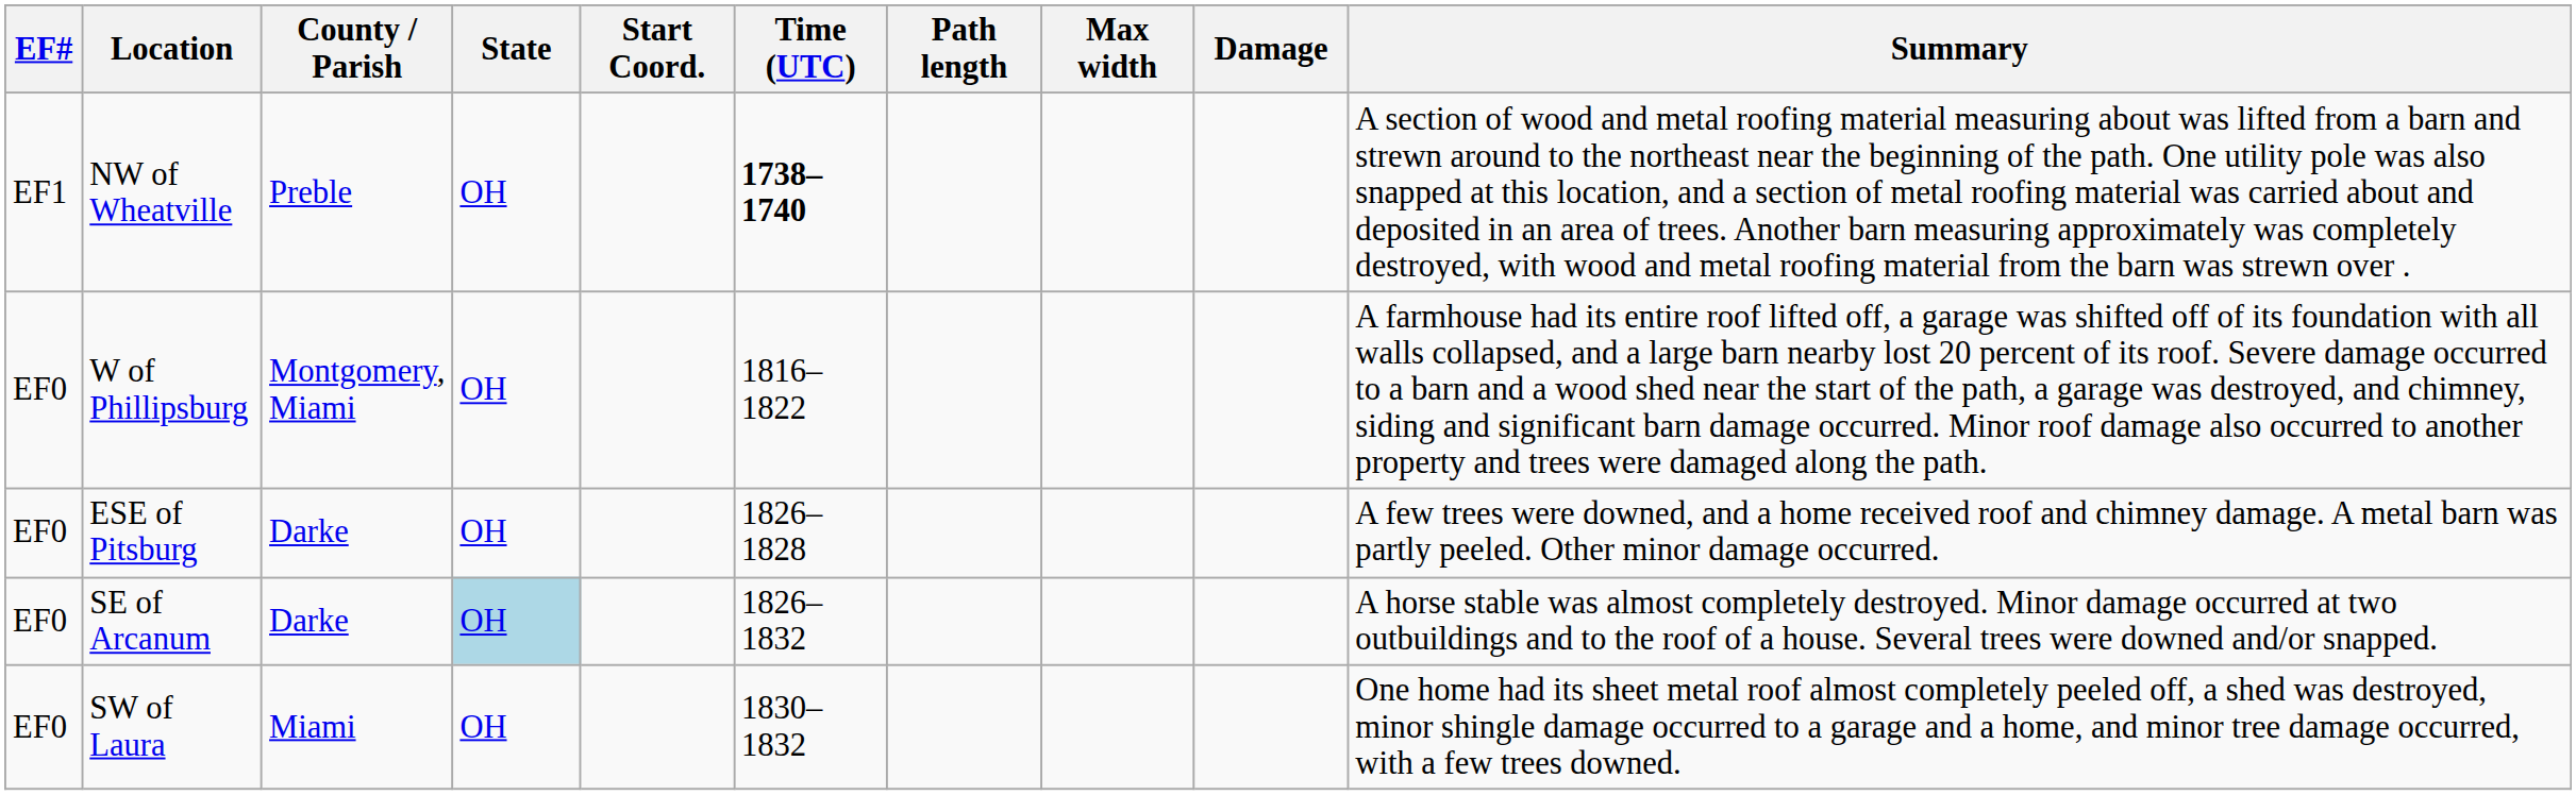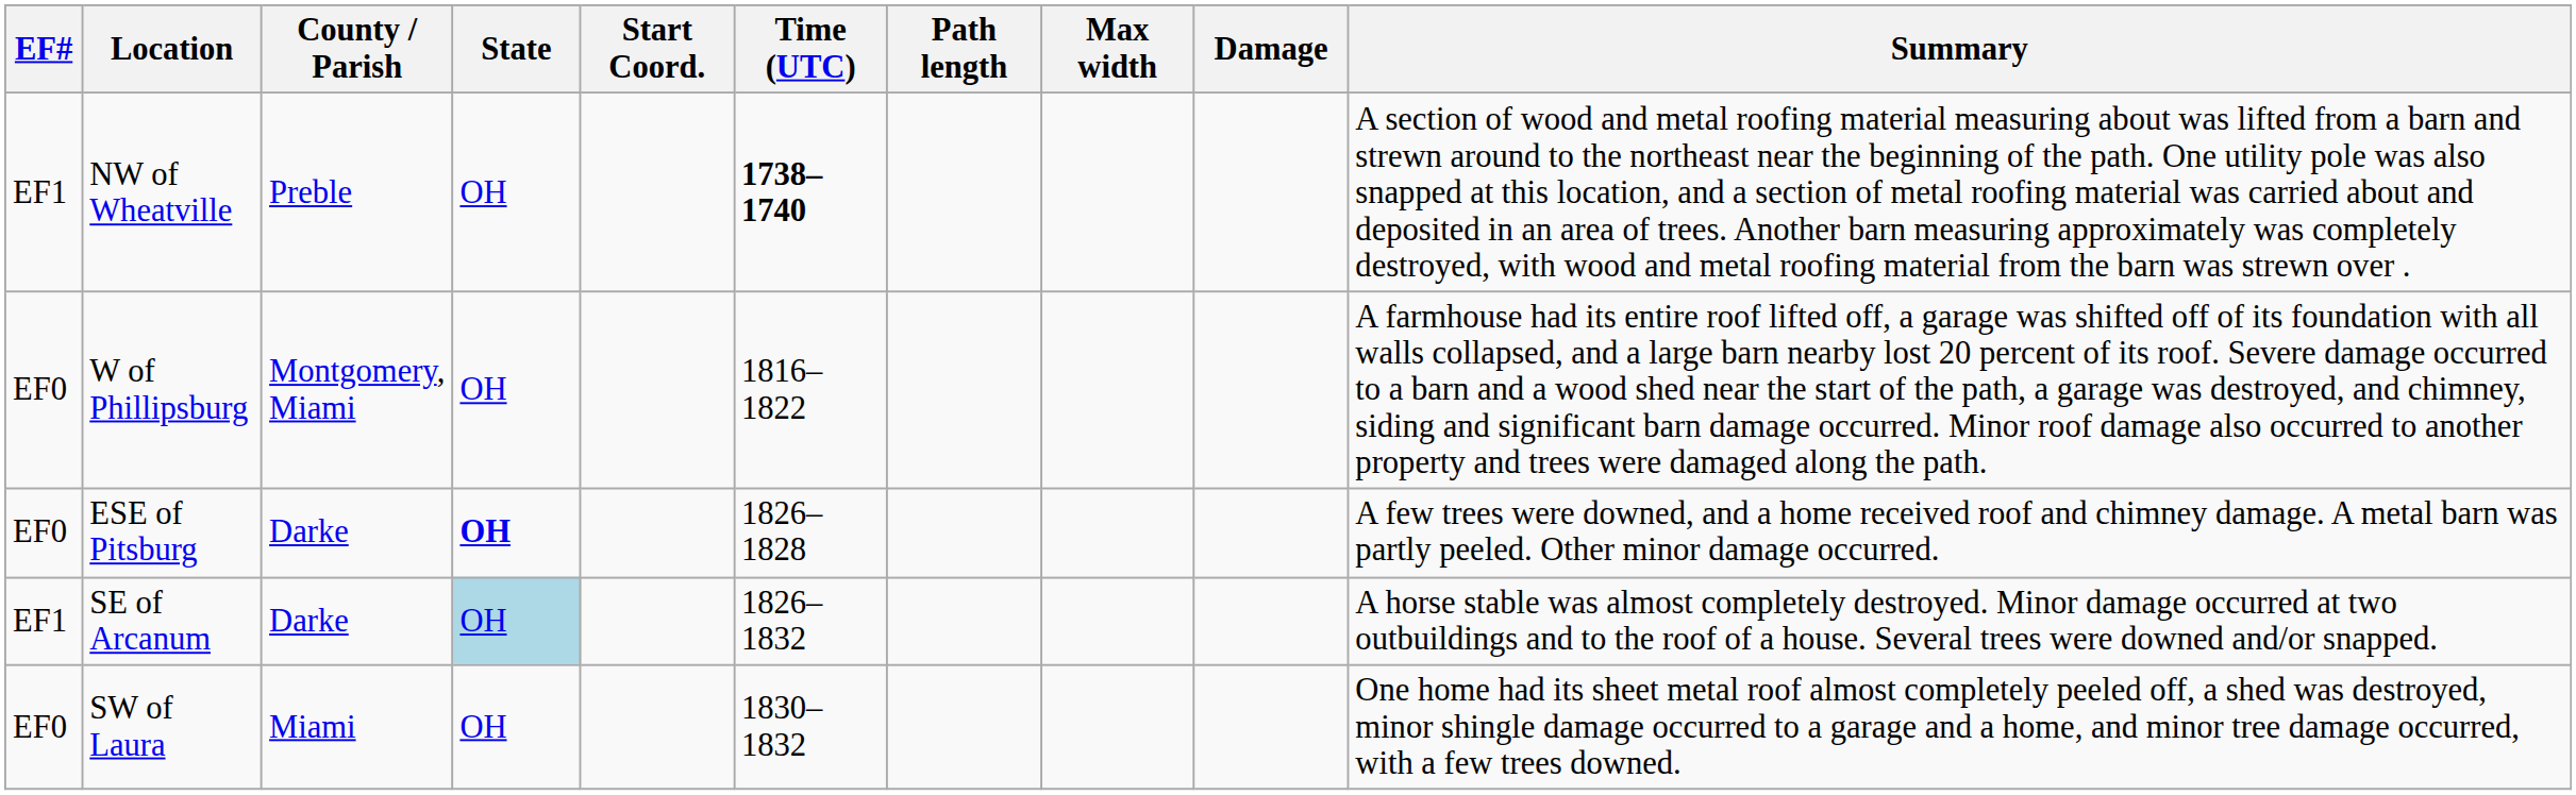ESE of Pitsburg | State: normal -> bold
SE of Arcanum | EF#: EF0 -> EF1
